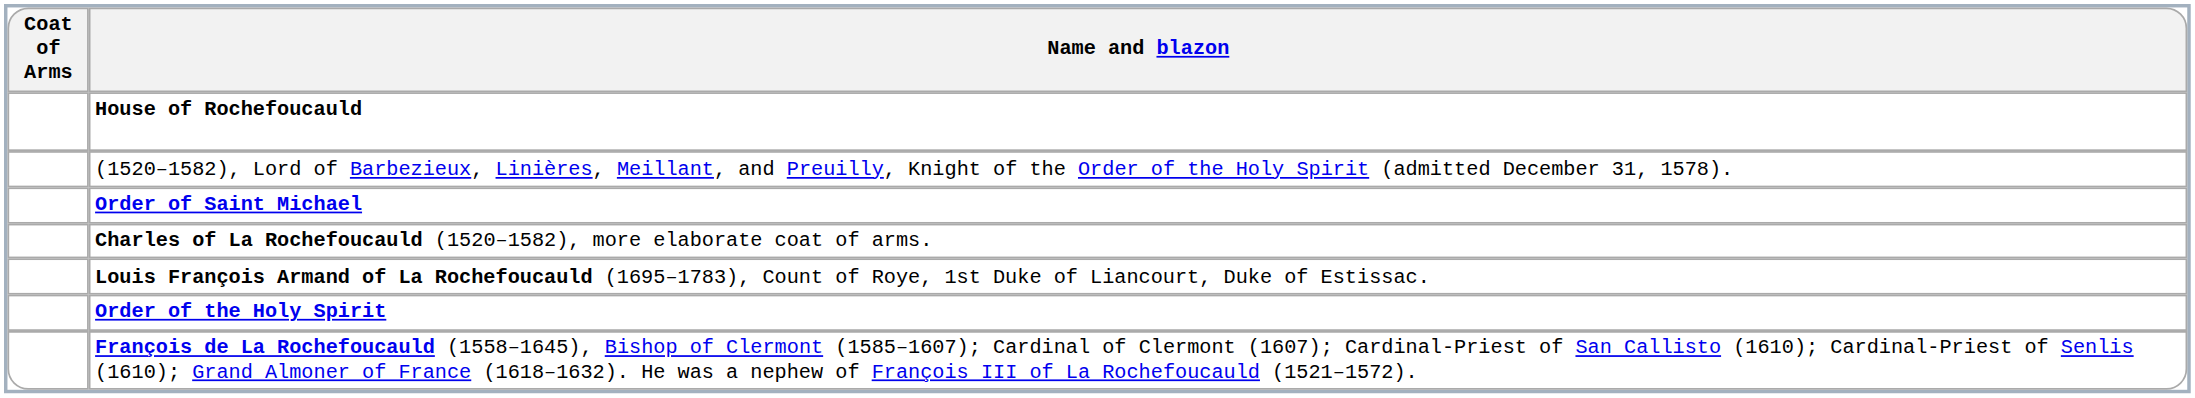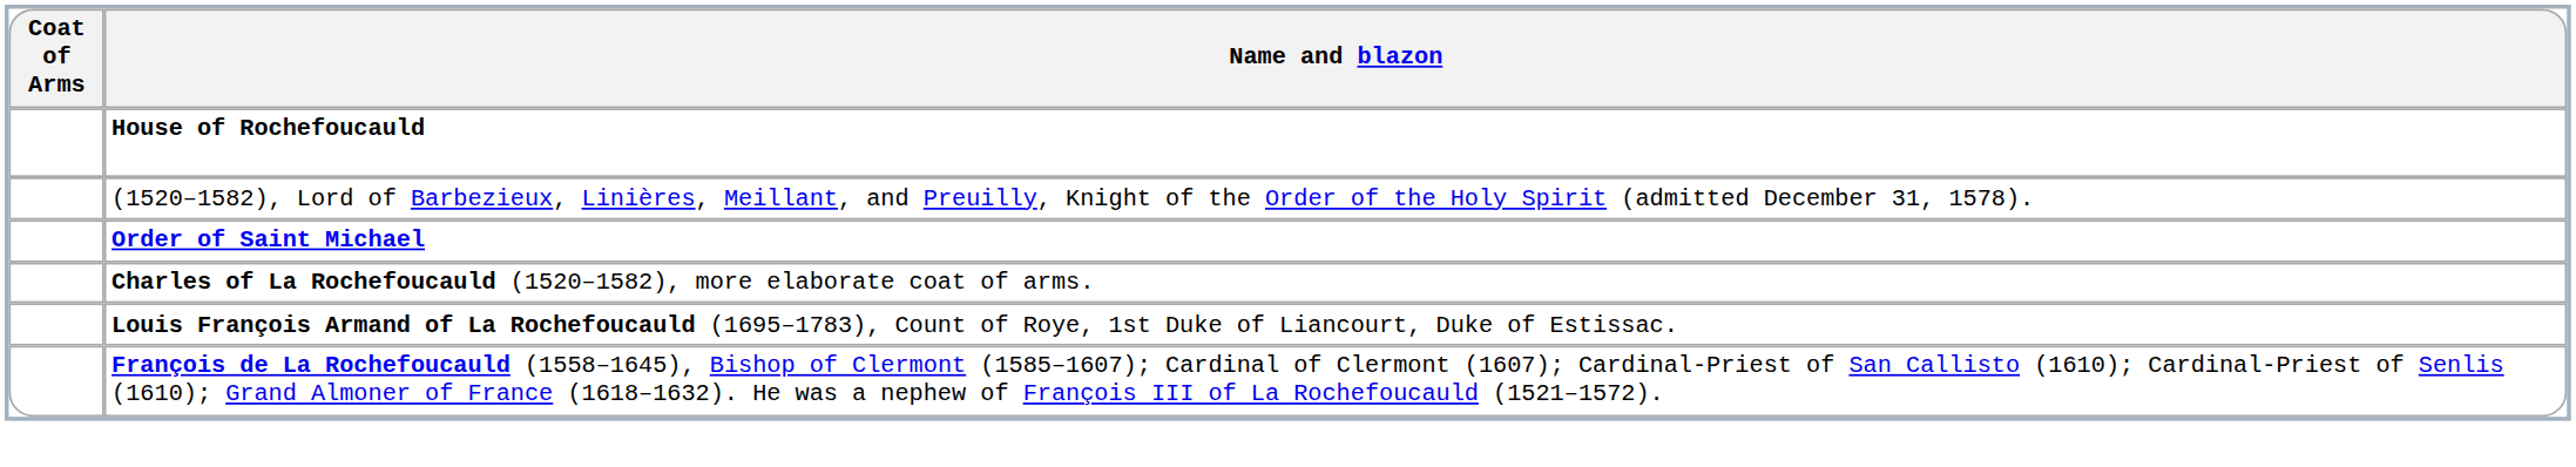- row: Order of the Holy Spirit
